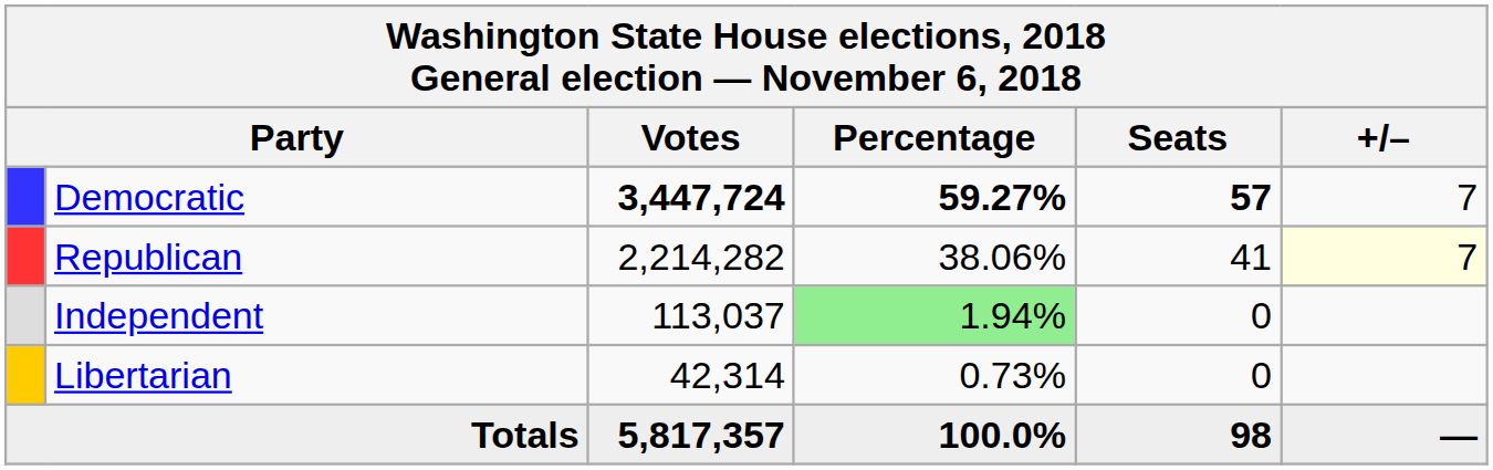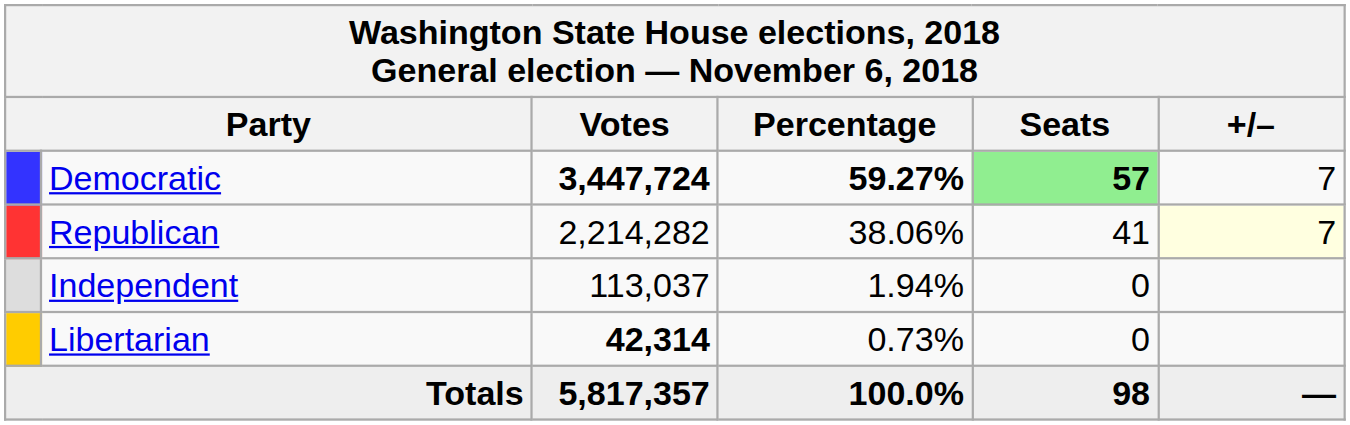Democratic | Seats: no background -> lightgreen background
Independent | Percentage: lightgreen background -> no background
Libertarian | Votes: normal -> bold
